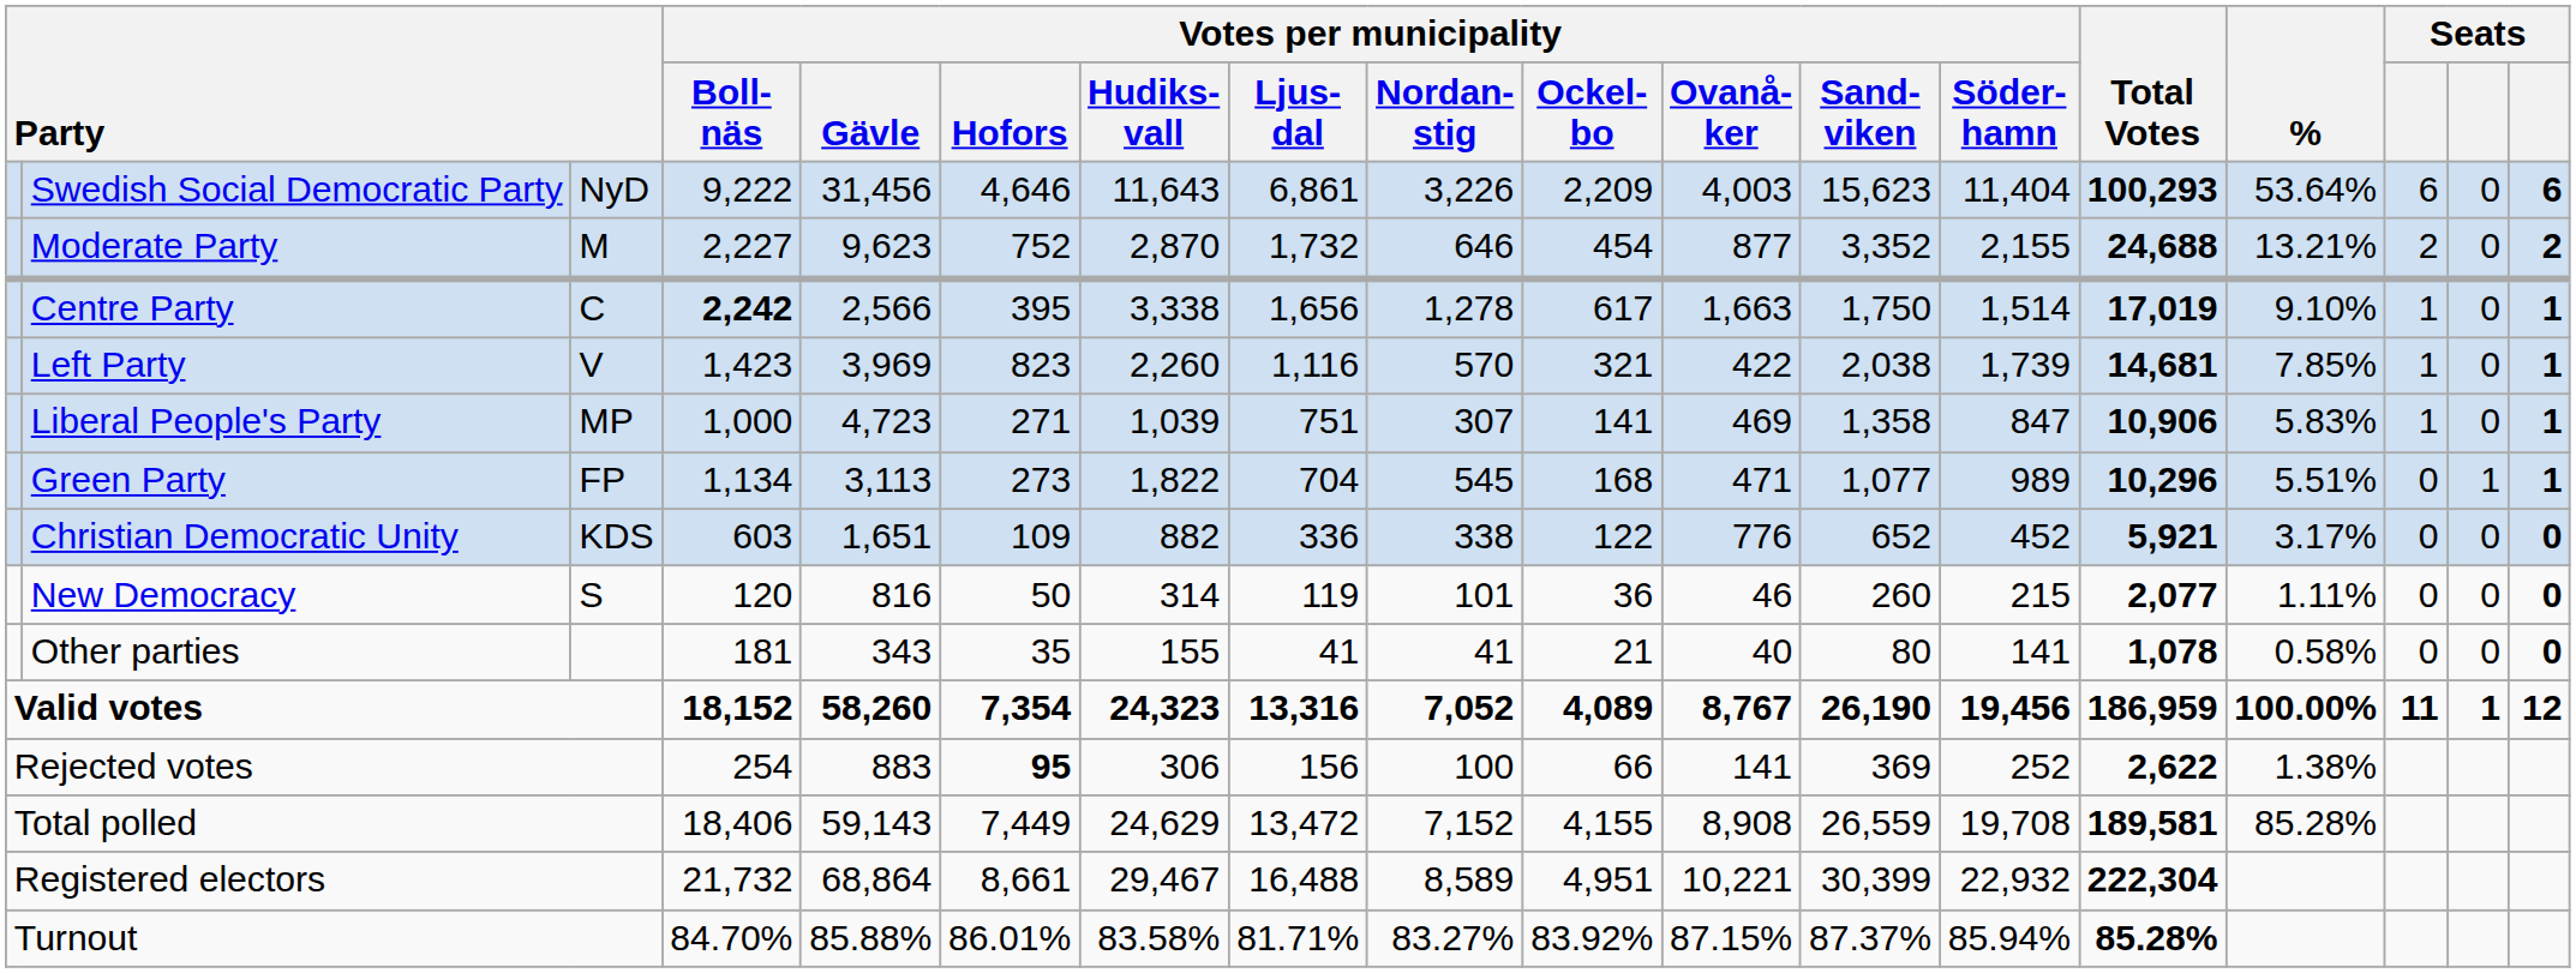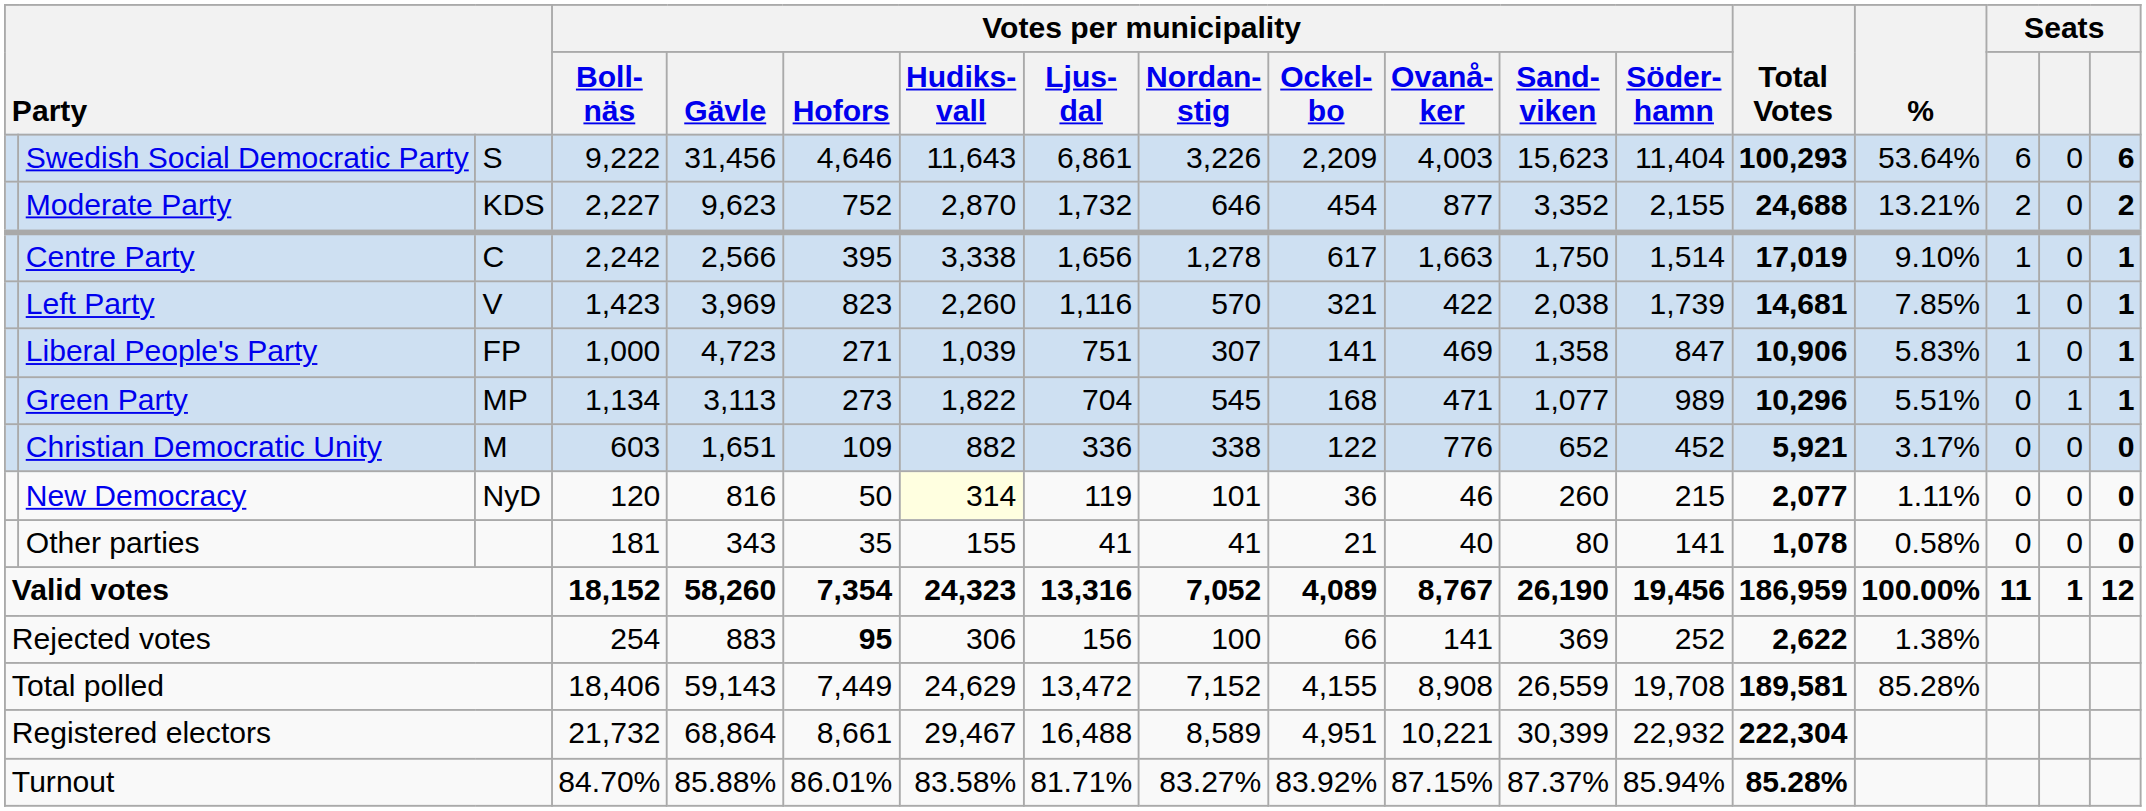Swedish Social Democratic Party | column 3: NyD -> S
Moderate Party | column 3: M -> KDS
Centre Party | Votes per municipality / Boll- näs: bold -> normal
Liberal People's Party | column 3: MP -> FP
Green Party | column 3: FP -> MP
Christian Democratic Unity | column 3: KDS -> M
New Democracy | column 3: S -> NyD
New Democracy | Votes per municipality / Hudiks- vall: no background -> lightyellow background
